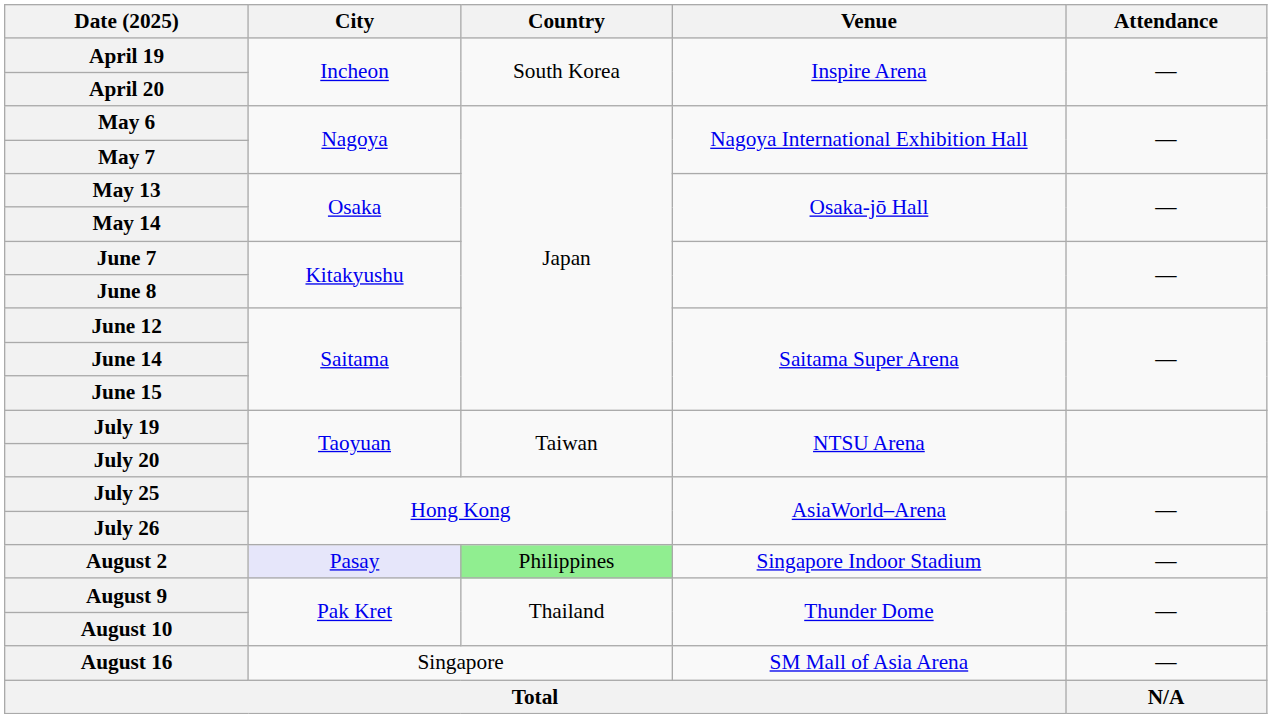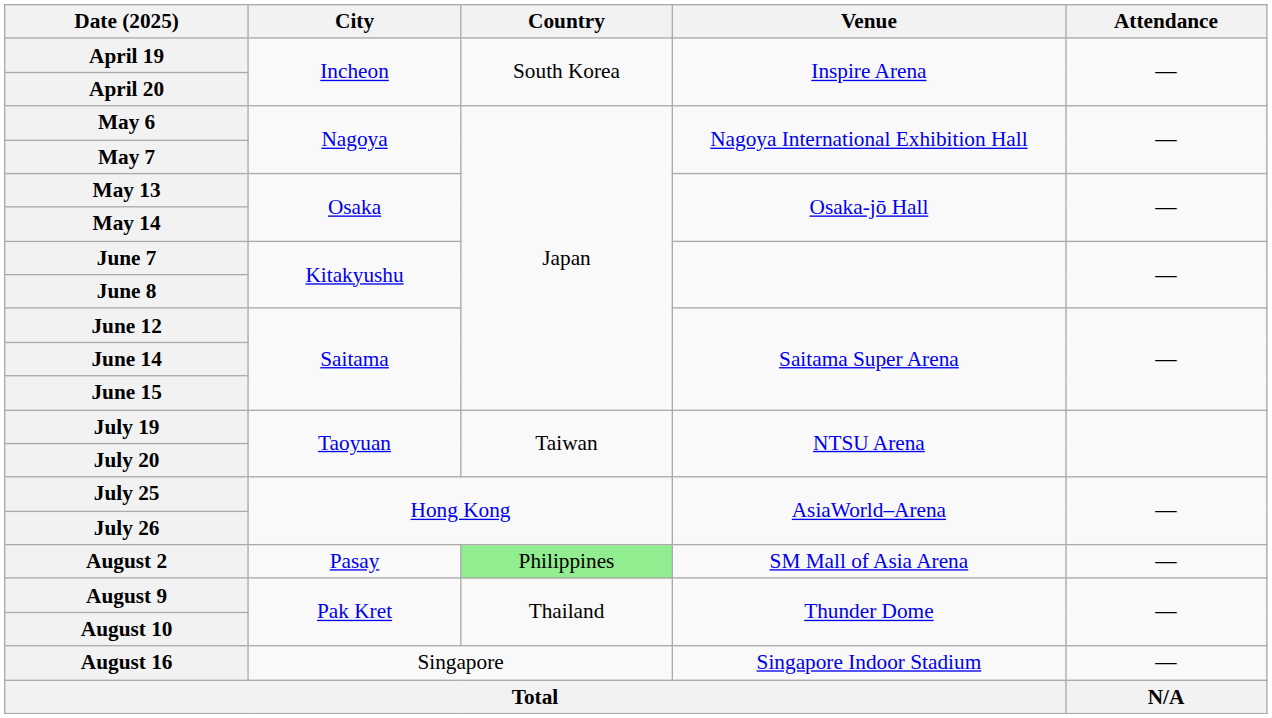August 2 | City: lavender background -> no background
August 2 | Venue: Singapore Indoor Stadium -> SM Mall of Asia Arena
August 16 | Venue: SM Mall of Asia Arena -> Singapore Indoor Stadium
